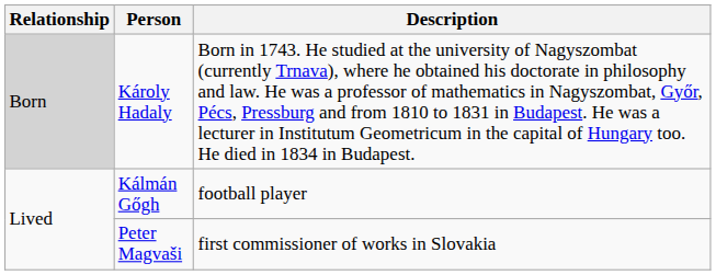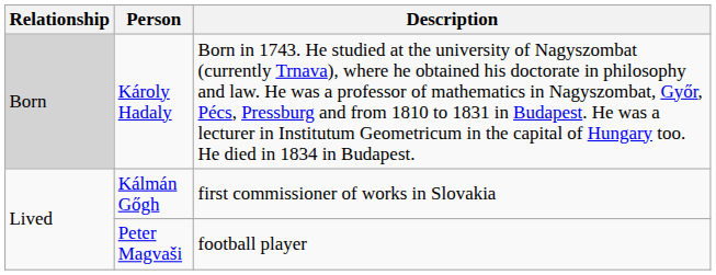Kálmán Gőgh | Description: football player -> first commissioner of works in Slovakia
Peter Magvaši | Description: first commissioner of works in Slovakia -> football player
